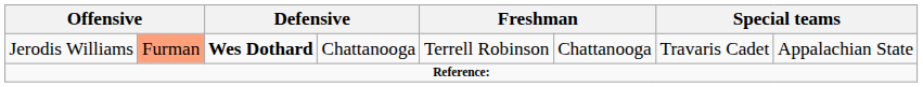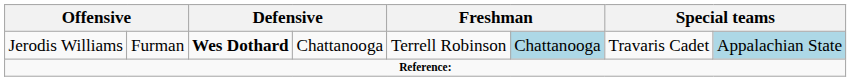Jerodis Williams | column 2: lightsalmon background -> no background
Jerodis Williams | column 6: no background -> lightblue background
Jerodis Williams | column 8: no background -> lightblue background
